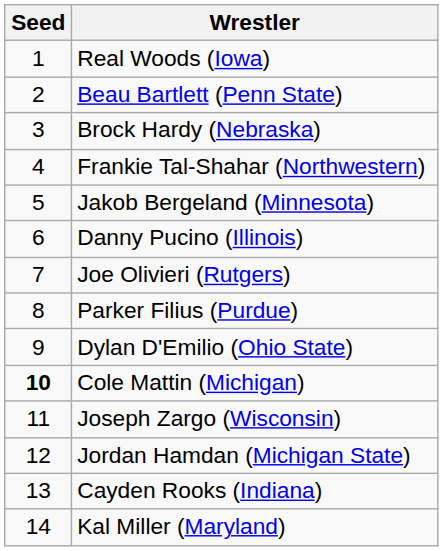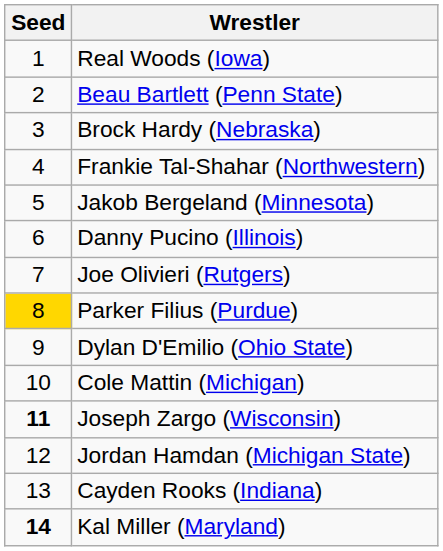Parker Filius (Purdue) | Seed: no background -> gold background
Cole Mattin (Michigan) | Seed: bold -> normal
Joseph Zargo (Wisconsin) | Seed: normal -> bold
Kal Miller (Maryland) | Seed: normal -> bold
